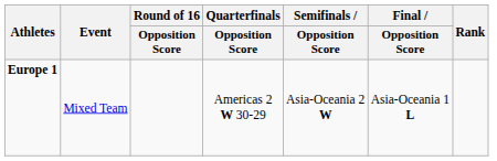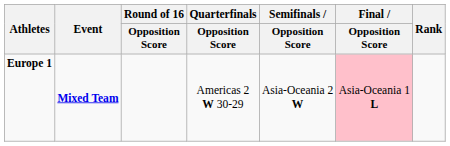Europe 1 | Event: normal -> bold
Europe 1 | Final / Opposition Score: no background -> pink background
